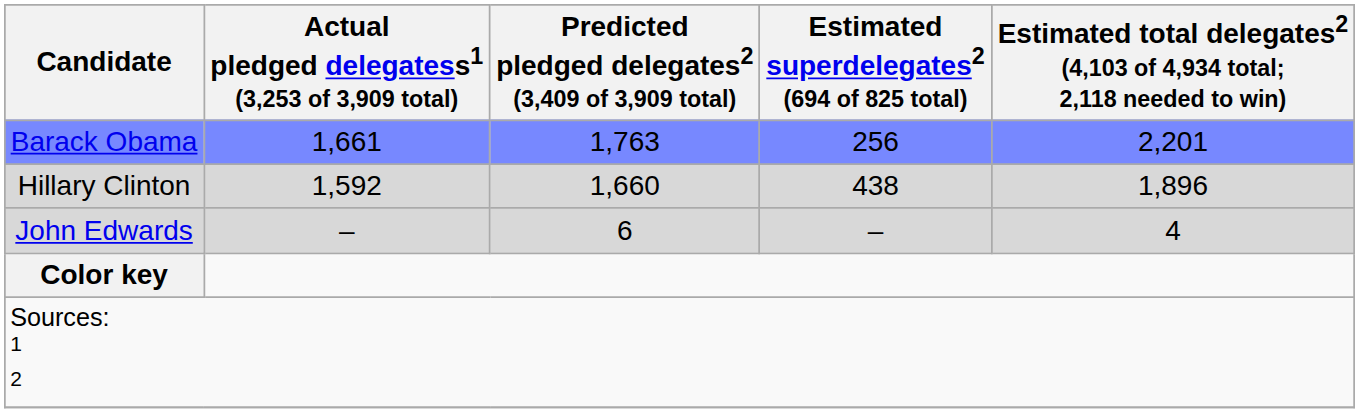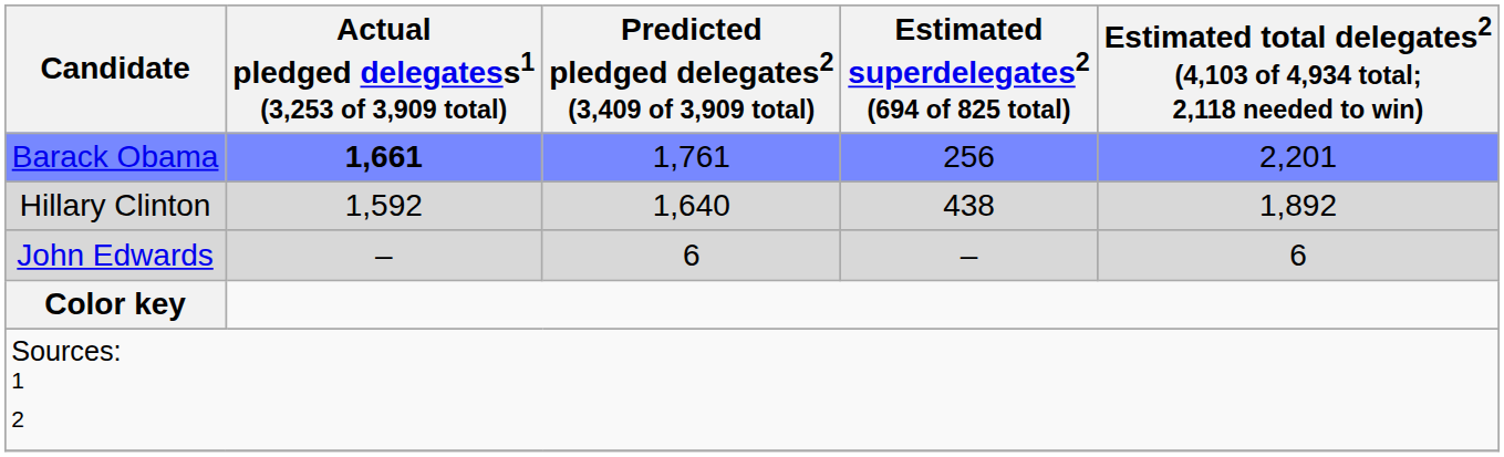Barack Obama | Actual pledged delegatess1 (3,253 of 3,909 total): normal -> bold
Barack Obama | Predicted pledged delegates2 (3,409 of 3,909 total): 1,763 -> 1,761
Hillary Clinton | Predicted pledged delegates2 (3,409 of 3,909 total): 1,660 -> 1,640
Hillary Clinton | column 5: 1,896 -> 1,892
John Edwards | column 5: 4 -> 6
